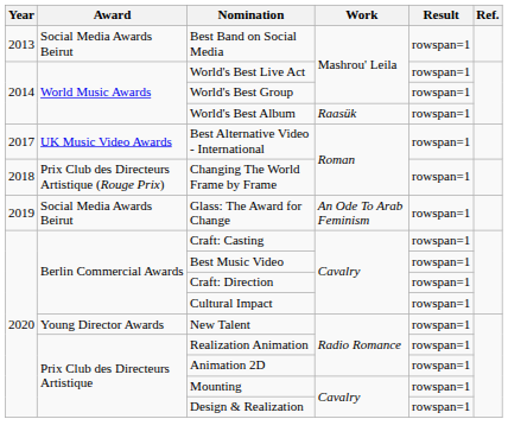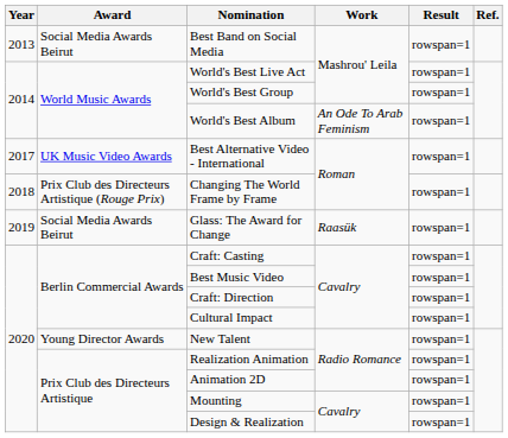World's Best Album | Work: Raasük -> An Ode To Arab Feminism
Glass: The Award for Change | Work: An Ode To Arab Feminism -> Raasük
